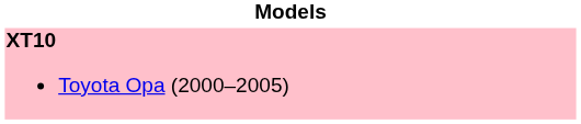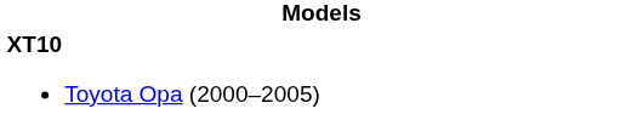row 2 | column 1: pink background -> no background
